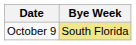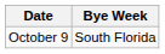October 9 | Bye Week: khaki background -> no background
